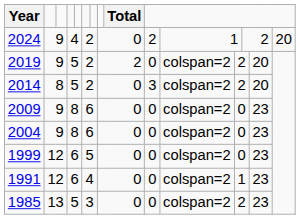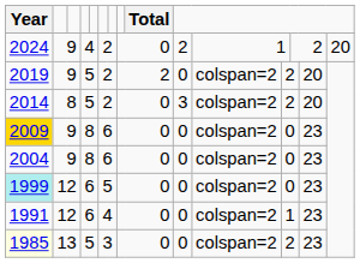2009 | Year: no background -> gold background
1999 | Year: no background -> paleturquoise background
1985 | Year: no background -> lightyellow background
